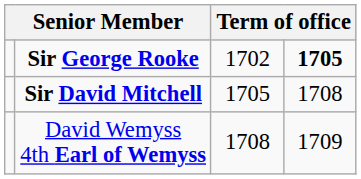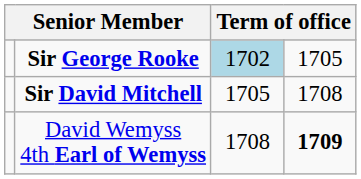Sir George Rooke | column 3: no background -> lightblue background
Sir George Rooke | column 4: bold -> normal
David Wemyss 4th Earl of Wemyss | column 4: normal -> bold
